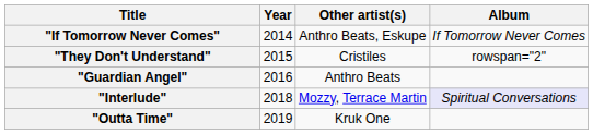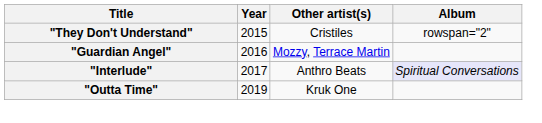- row: "If Tomorrow Never Comes" | 2014 | Anthro Beats, Eskupe | If Tomorrow Never Comes
"Guardian Angel" | Other artist(s): Anthro Beats -> Mozzy, Terrace Martin
"Interlude" | Year: 2018 -> 2017
"Interlude" | Other artist(s): Mozzy, Terrace Martin -> Anthro Beats
